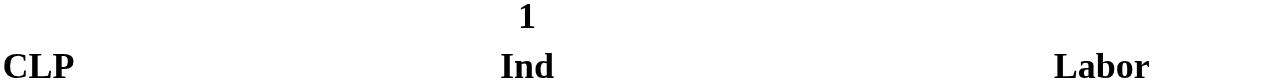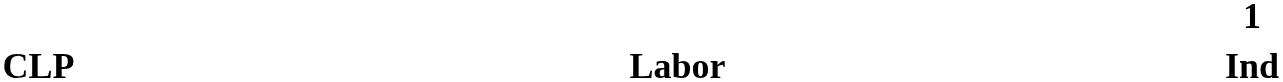columns swapped: 1 <-> 7
